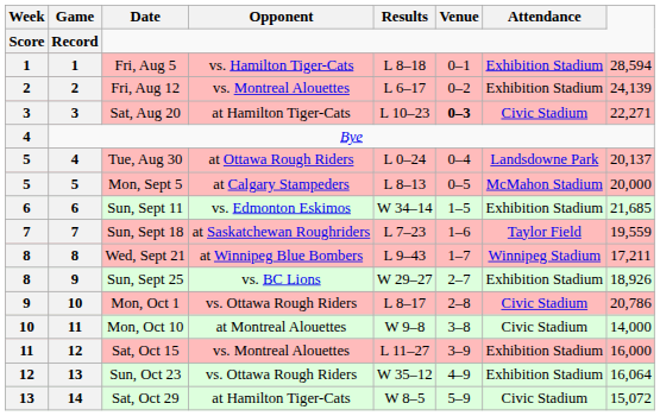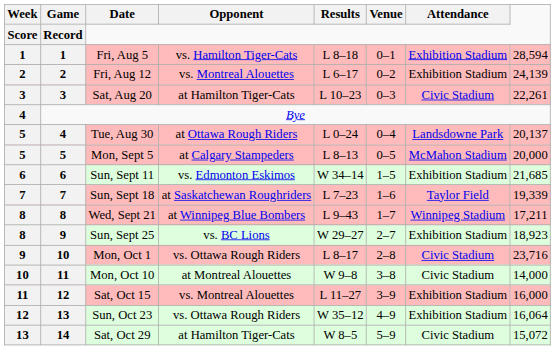Sat, Aug 20 | Venue: bold -> normal
Sat, Aug 20 | column 8: 22,271 -> 22,261
Sun, Sept 18 | column 8: 19,559 -> 19,339
Sun, Sept 25 | column 8: 18,926 -> 18,923
Mon, Oct 1 | column 8: 20,786 -> 23,716
